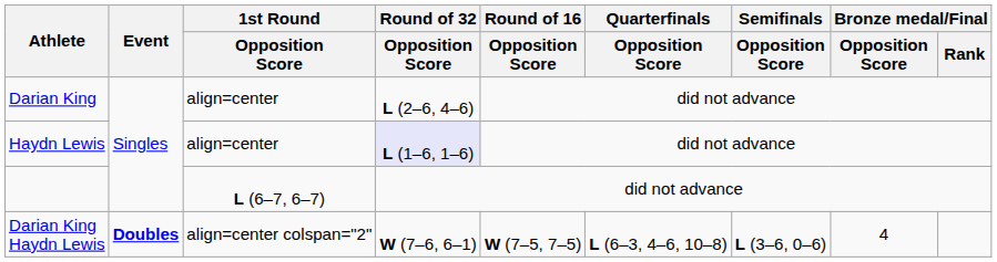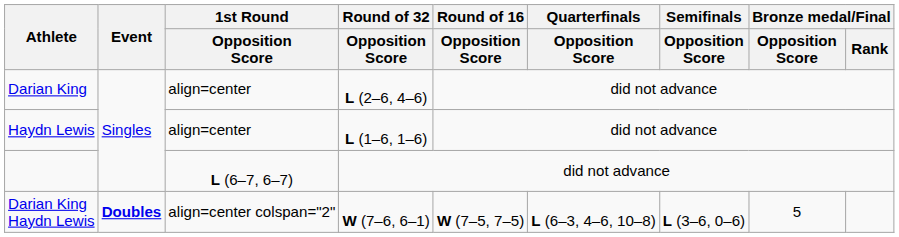Haydn Lewis | Round of 32 / Opposition Score: lavender background -> no background
Darian King Haydn Lewis | Bronze medal/Final / Opposition Score: 4 -> 5
